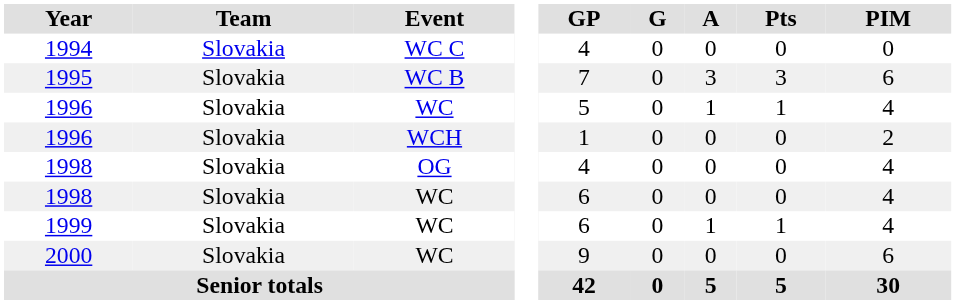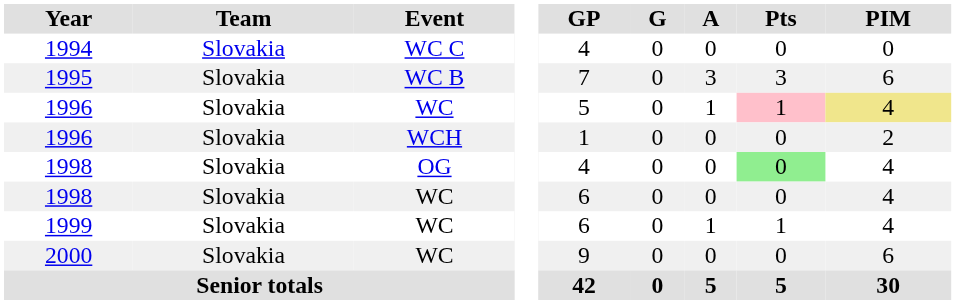1996 / WC | Pts: no background -> pink background
1996 / WC | PIM: no background -> khaki background
1998 / OG | Pts: no background -> lightgreen background
